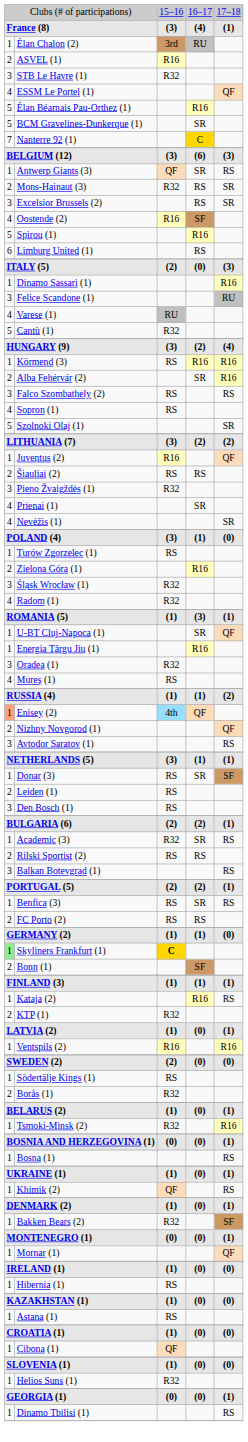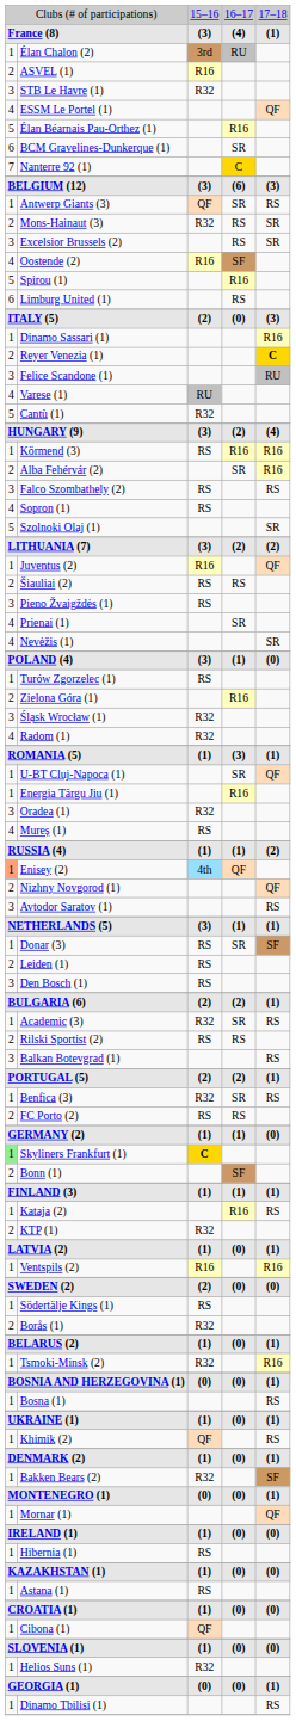BCM Gravelines-Dunkerque (1) | column 1: 5 -> 6
+ row: 2 | Reyer Venezia (1) | C
Pieno Žvaigždės (1) | column 3: R32 -> RS
Benfica (3) | column 3: RS -> R32
